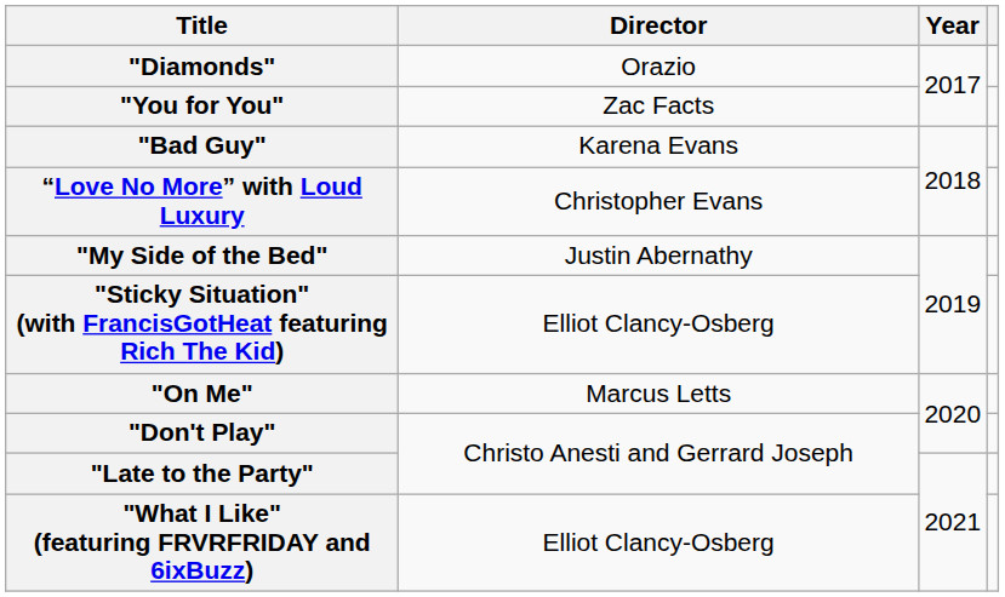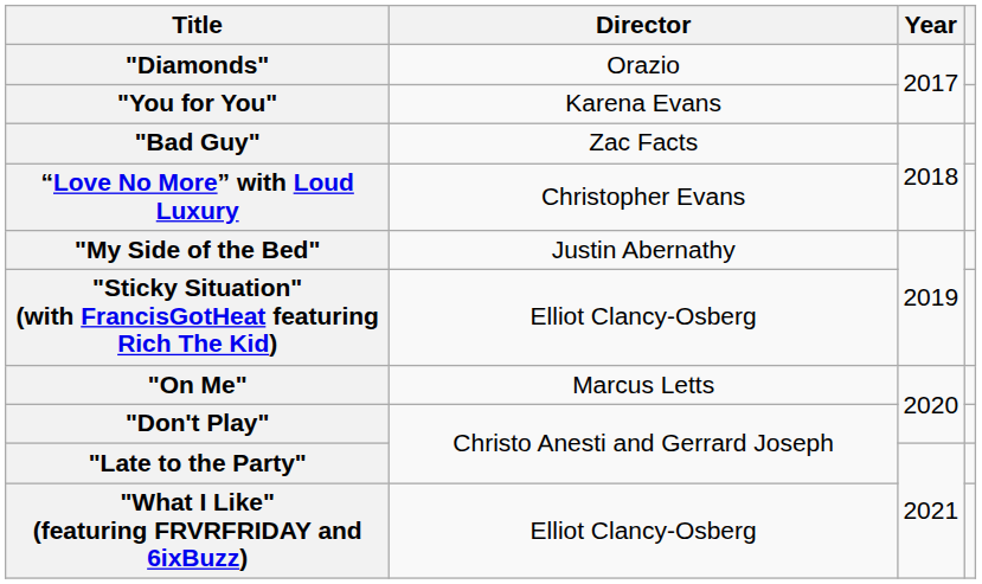"You for You" | Director: Zac Facts -> Karena Evans
"Bad Guy" | Director: Karena Evans -> Zac Facts
